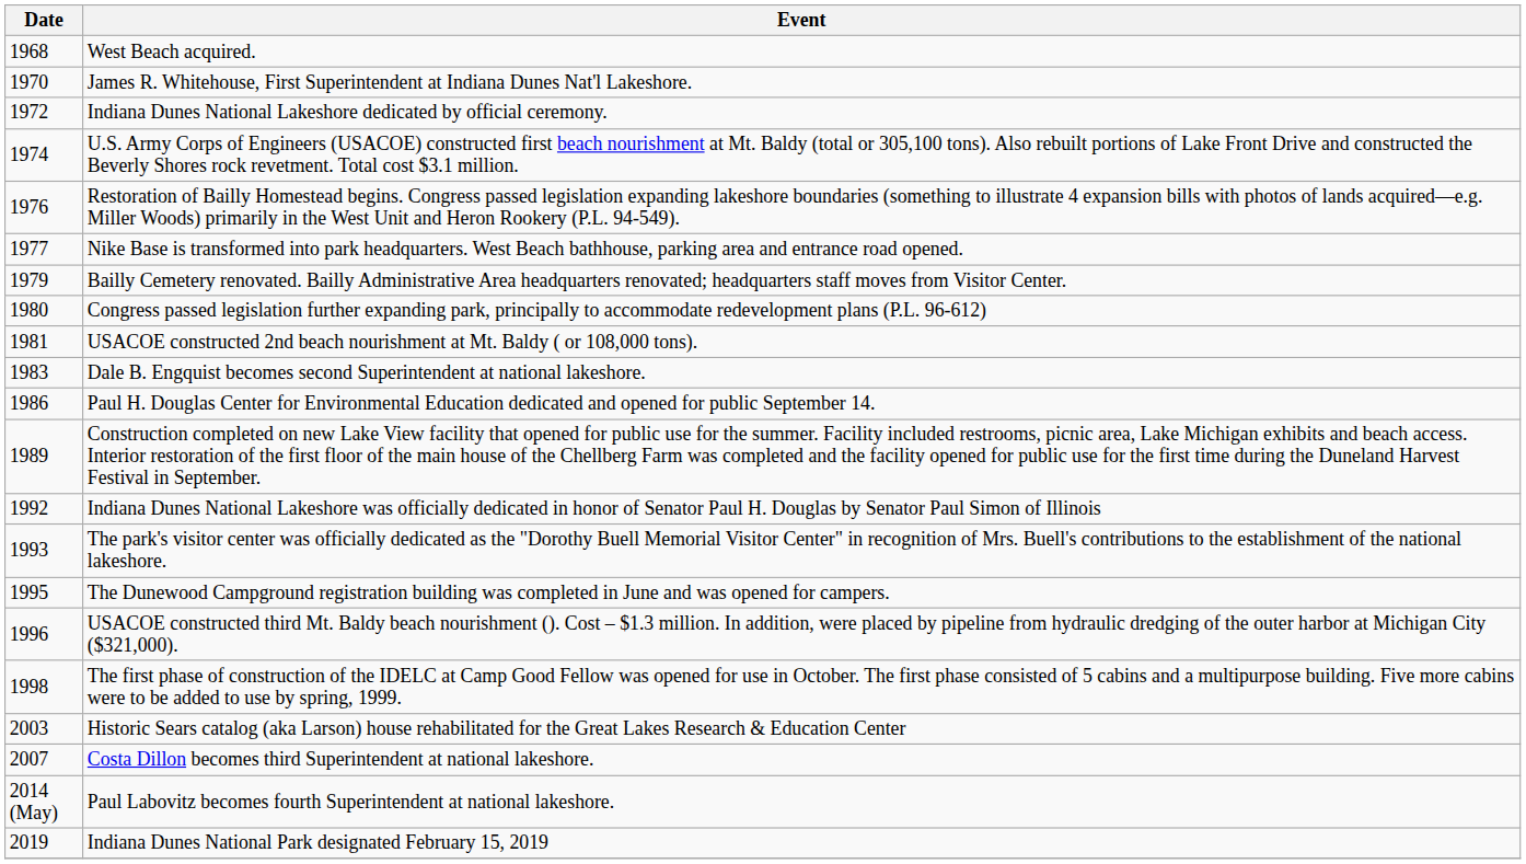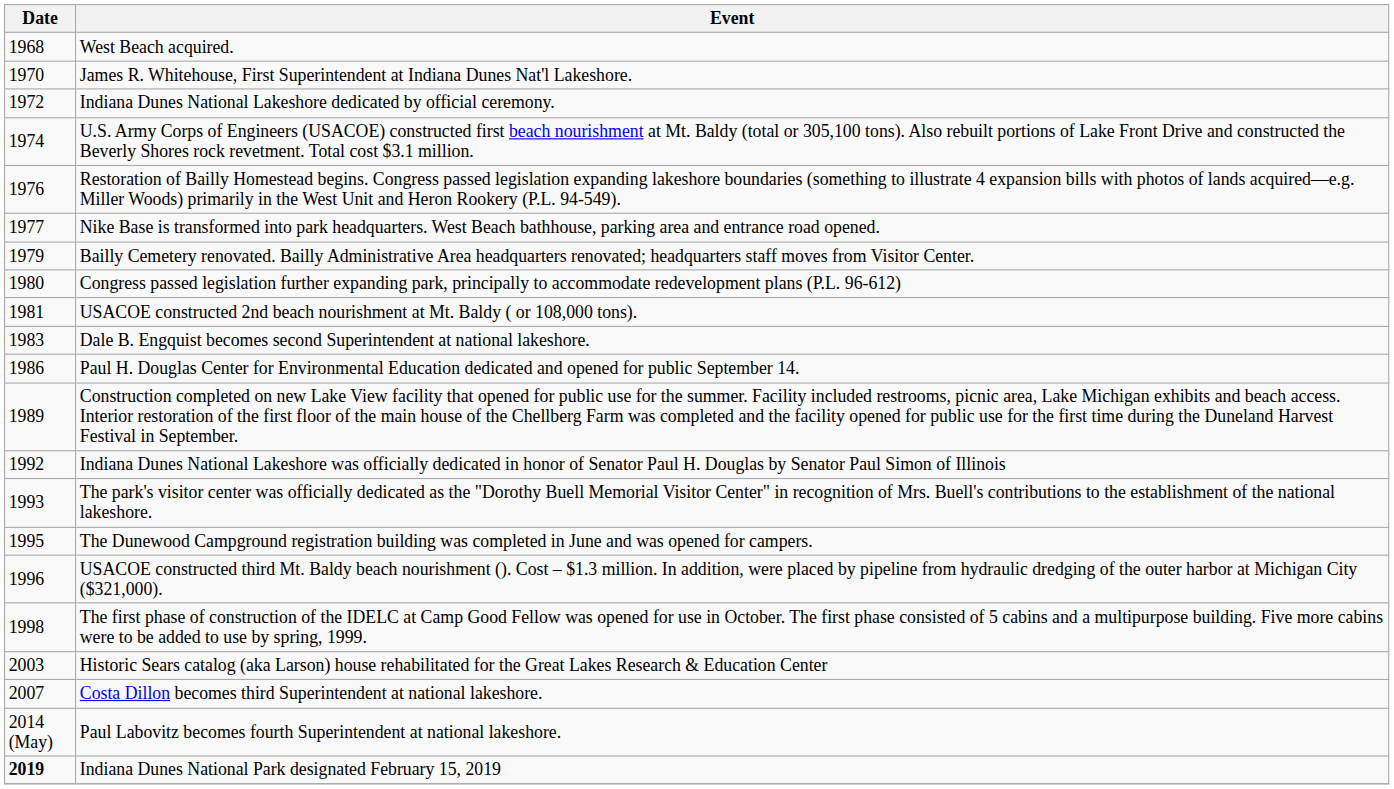Indiana Dunes National Park designated February 15, 2019 | Date: normal -> bold
